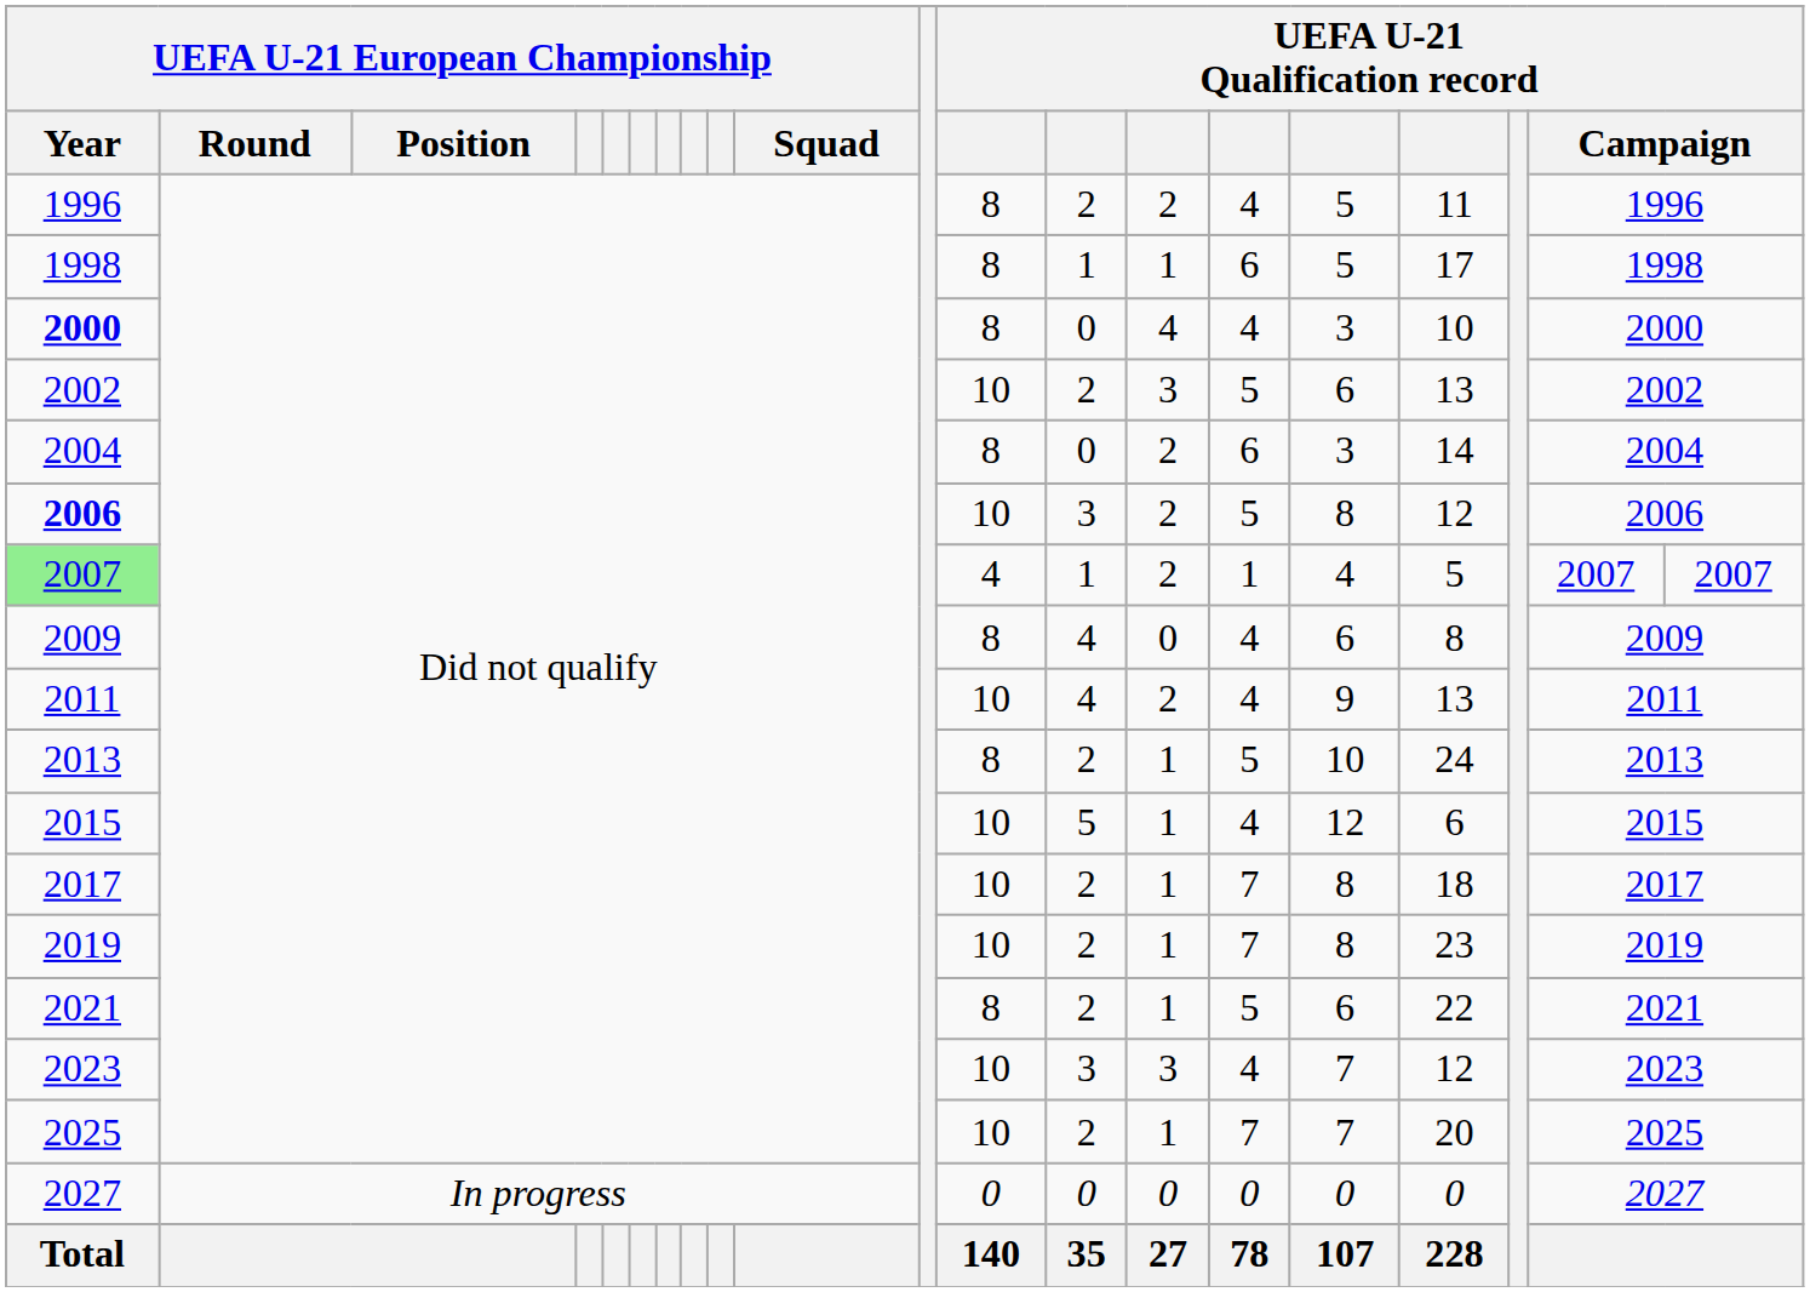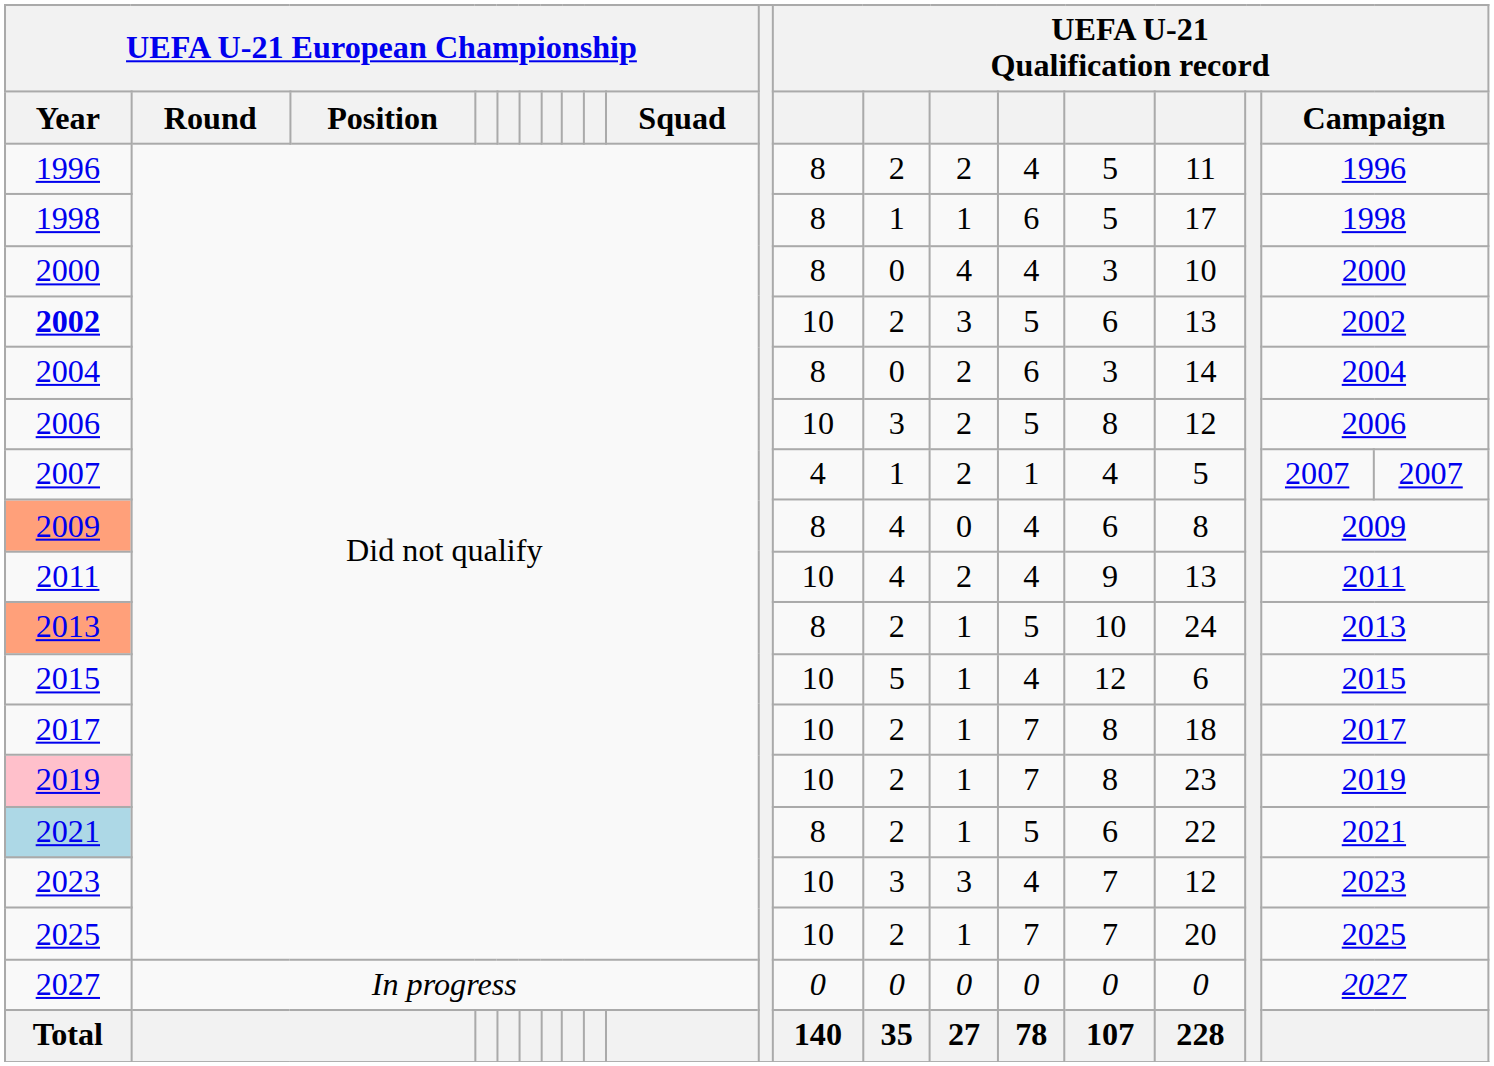row 5 | UEFA U-21 European Championship / Year: bold -> normal
row 6 | UEFA U-21 European Championship / Year: normal -> bold
row 8 | UEFA U-21 European Championship / Year: bold -> normal
row 9 | UEFA U-21 European Championship / Year: lightgreen background -> no background
row 10 | UEFA U-21 European Championship / Year: no background -> lightsalmon background
row 12 | UEFA U-21 European Championship / Year: no background -> lightsalmon background
row 15 | UEFA U-21 European Championship / Year: no background -> pink background
row 16 | UEFA U-21 European Championship / Year: no background -> lightblue background
